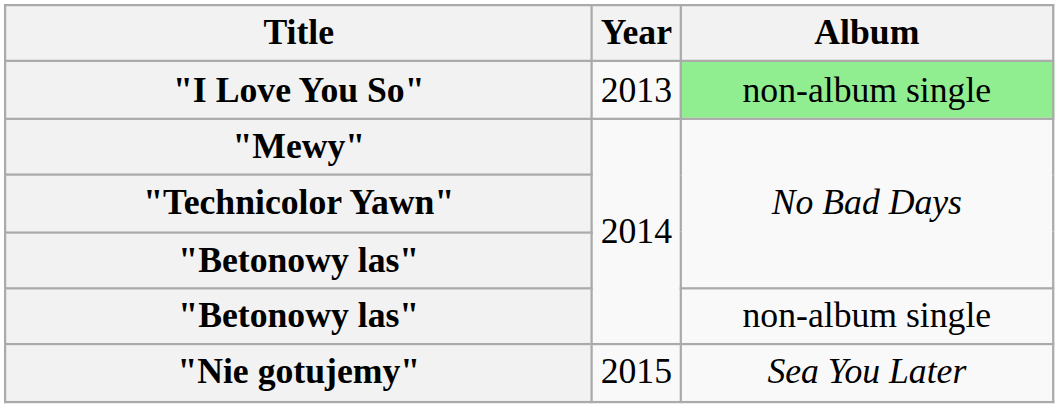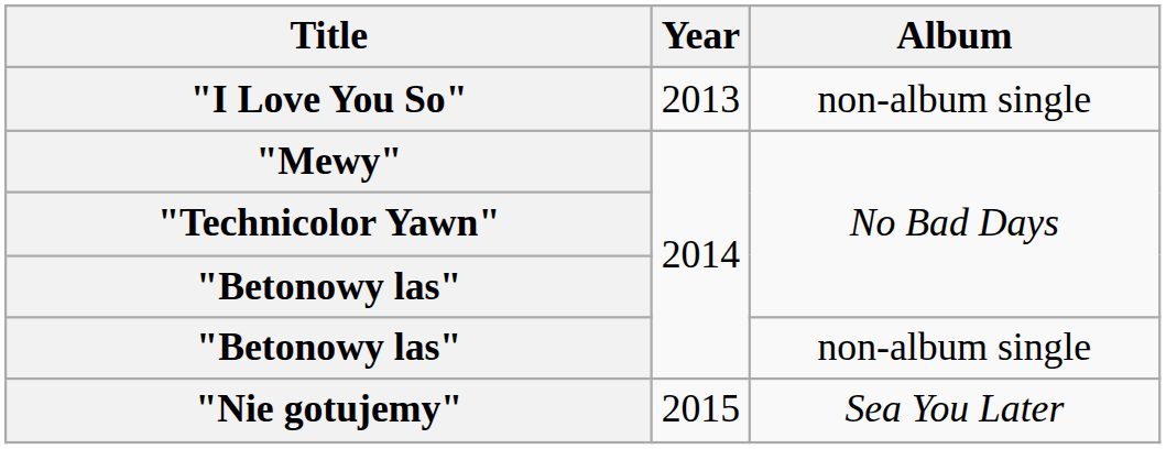"I Love You So" | Album: lightgreen background -> no background
